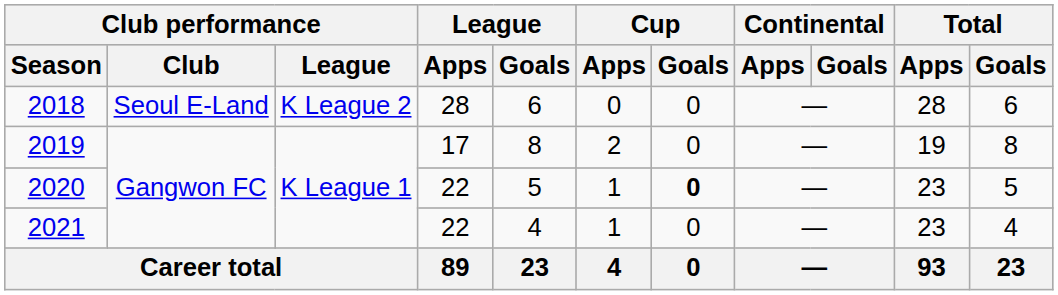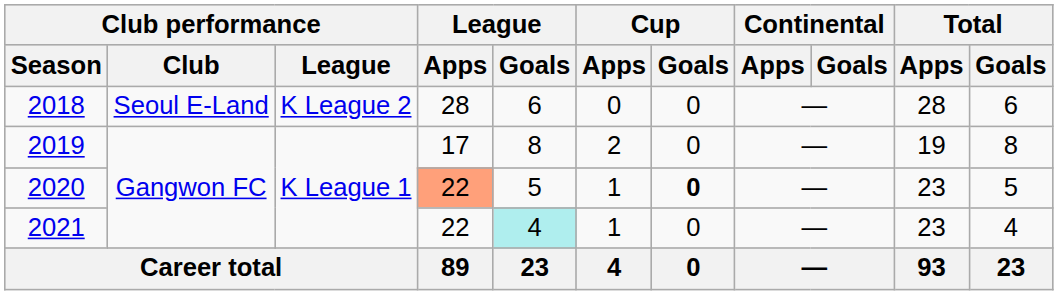2020 | League / Apps: no background -> lightsalmon background
2021 | League / Goals: no background -> paleturquoise background
